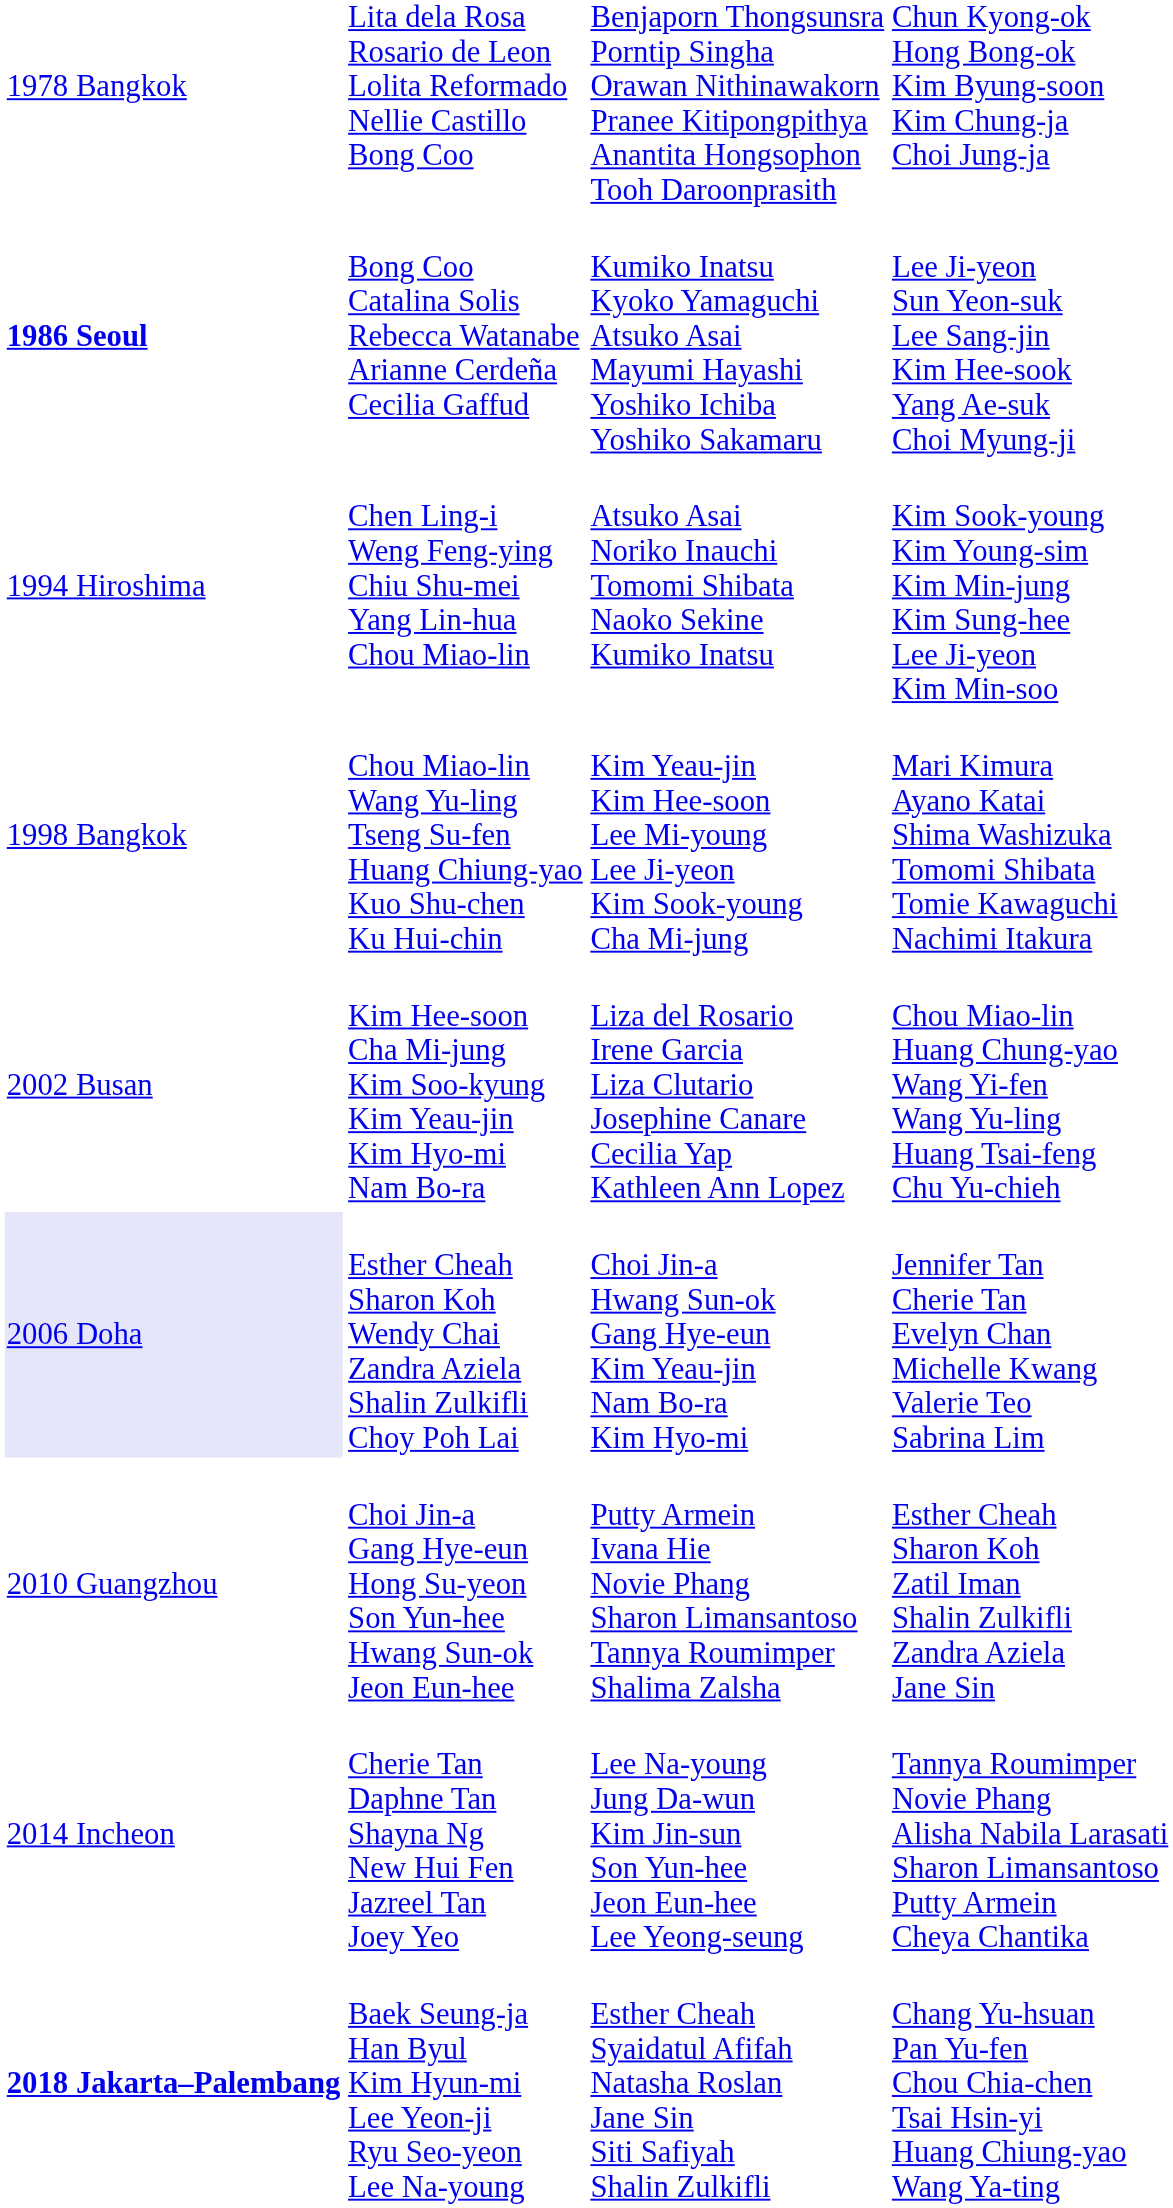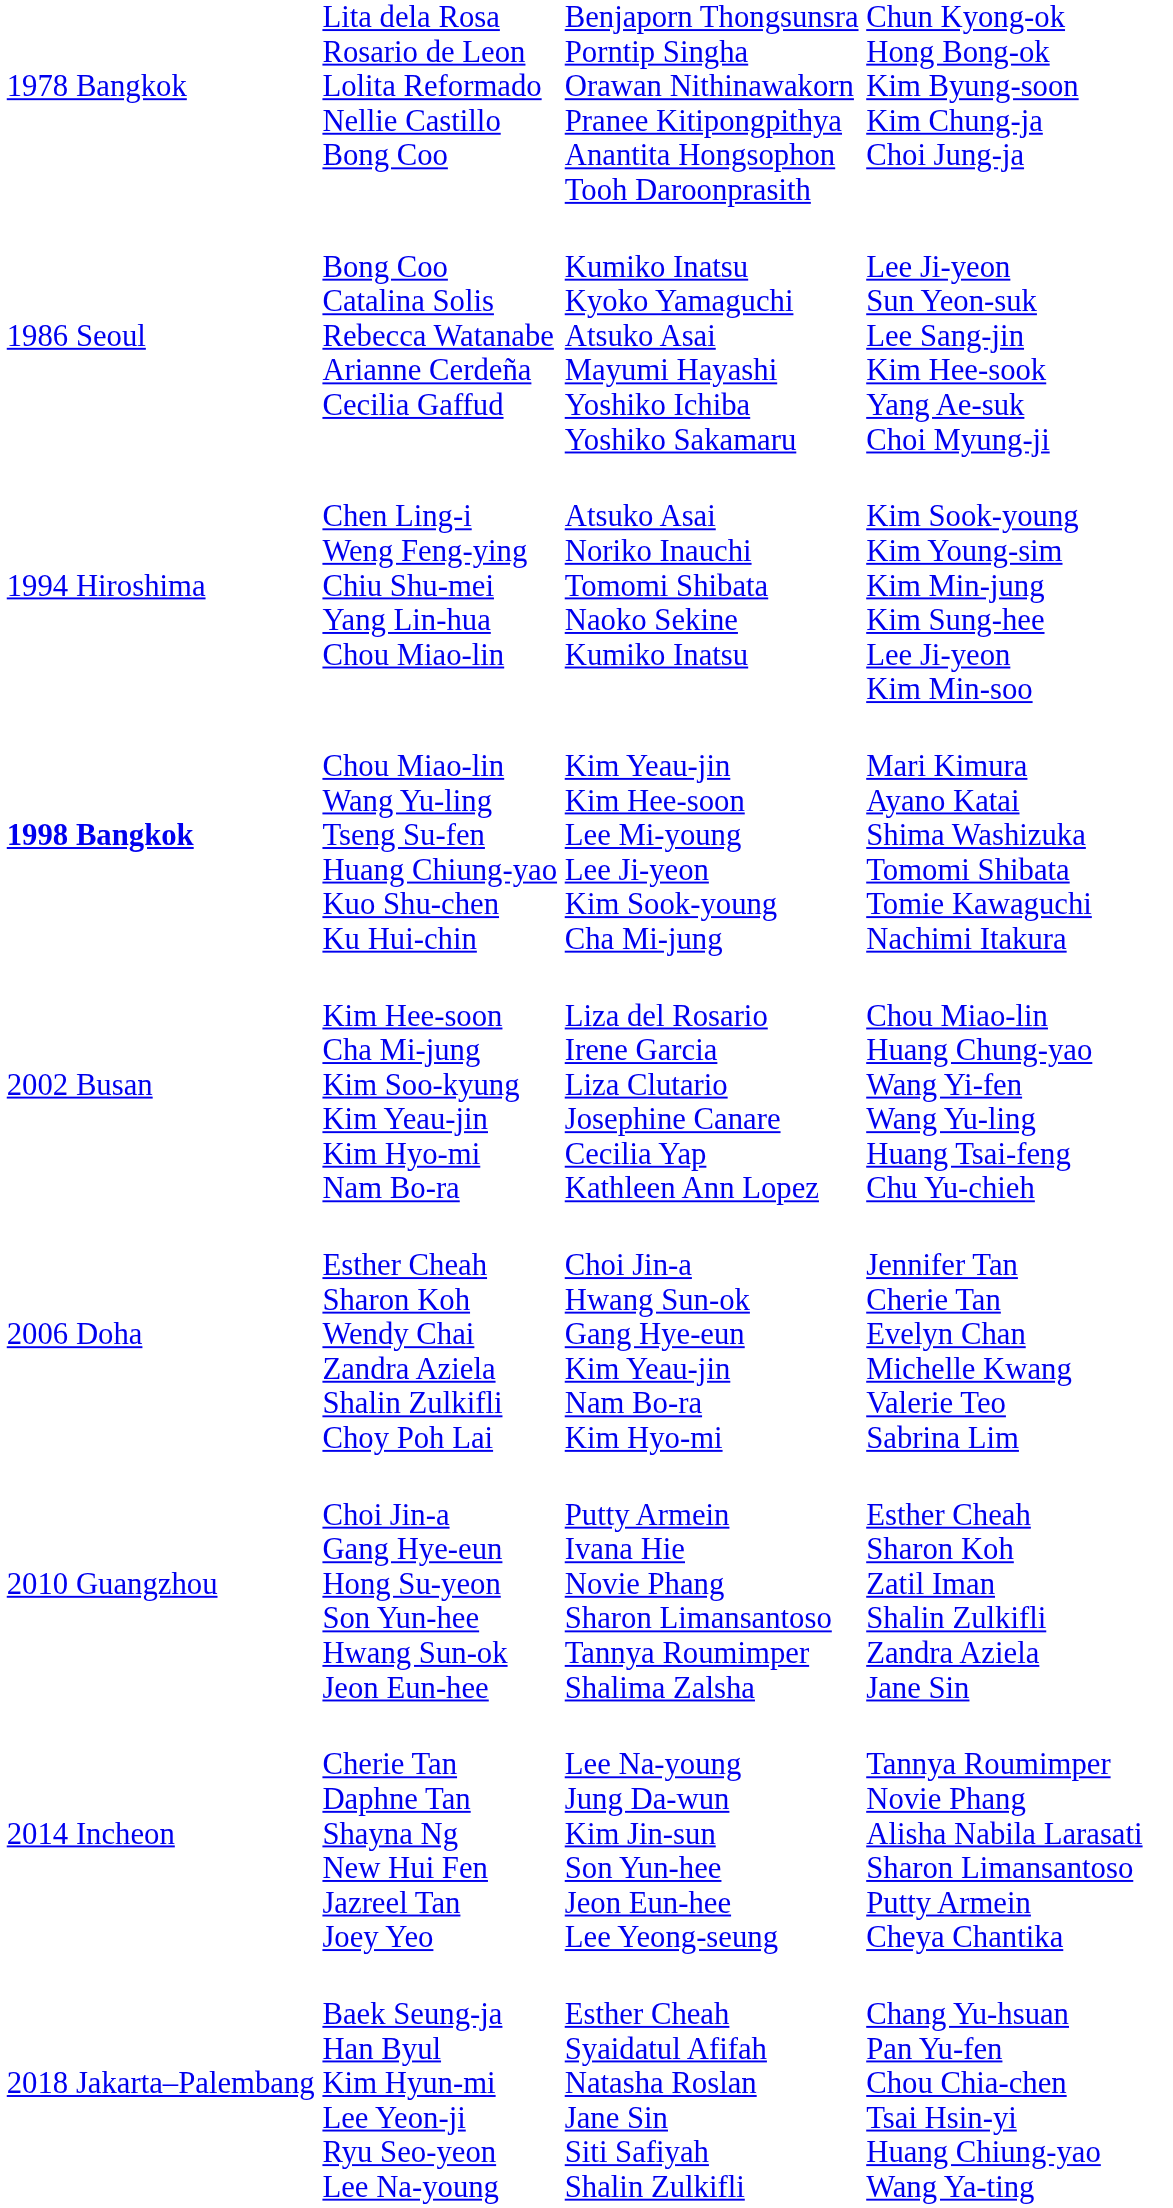1986 Seoul | column 1: bold -> normal
1998 Bangkok | column 1: normal -> bold
2006 Doha | column 1: lavender background -> no background
2018 Jakarta–Palembang | column 1: bold -> normal
